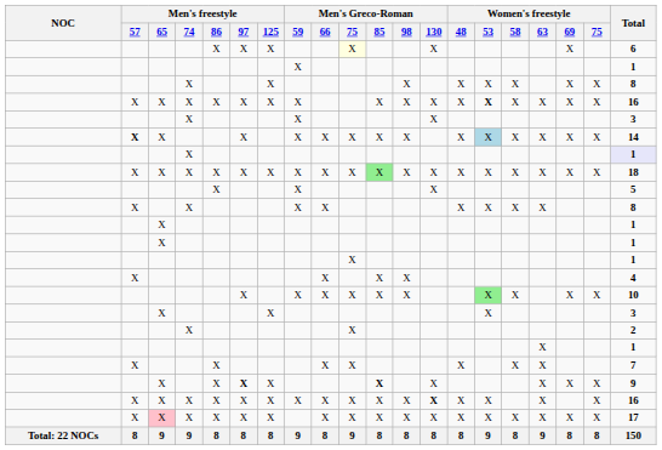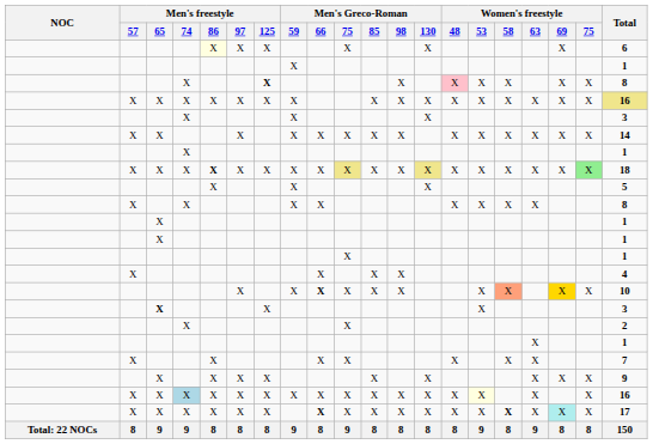row 3 | Men's freestyle / 86: no background -> lightyellow background
row 3 | Men's Greco-Roman / 75: lightyellow background -> no background
row 5 | Men's freestyle / 125: normal -> bold
row 5 | Women's freestyle / 48: no background -> pink background
row 6 | Women's freestyle / 53: bold -> normal
row 6 | Total: no background -> khaki background
row 8 | Men's freestyle / 57: bold -> normal
row 8 | Women's freestyle / 53: lightblue background -> no background
row 9 | Total: lavender background -> no background
row 10 | Men's freestyle / 86: normal -> bold
row 10 | Men's Greco-Roman / 75: no background -> khaki background
row 10 | Men's Greco-Roman / 85: lightgreen background -> no background
row 10 | Men's Greco-Roman / 130: no background -> khaki background
row 10 | Women's freestyle / 75: no background -> lightgreen background
row 17 | Men's Greco-Roman / 66: normal -> bold
row 17 | Women's freestyle / 53: lightgreen background -> no background
row 17 | Women's freestyle / 58: no background -> lightsalmon background
row 17 | Women's freestyle / 69: no background -> gold background
row 18 | Men's freestyle / 65: normal -> bold
row 22 | Men's freestyle / 97: bold -> normal
row 22 | Men's Greco-Roman / 85: bold -> normal
row 23 | Men's freestyle / 74: no background -> lightblue background
row 23 | Men's Greco-Roman / 130: bold -> normal
row 23 | Women's freestyle / 53: no background -> lightyellow background
row 24 | Men's freestyle / 65: pink background -> no background
row 24 | Men's Greco-Roman / 66: normal -> bold
row 24 | Women's freestyle / 58: normal -> bold
row 24 | Women's freestyle / 69: no background -> paleturquoise background
